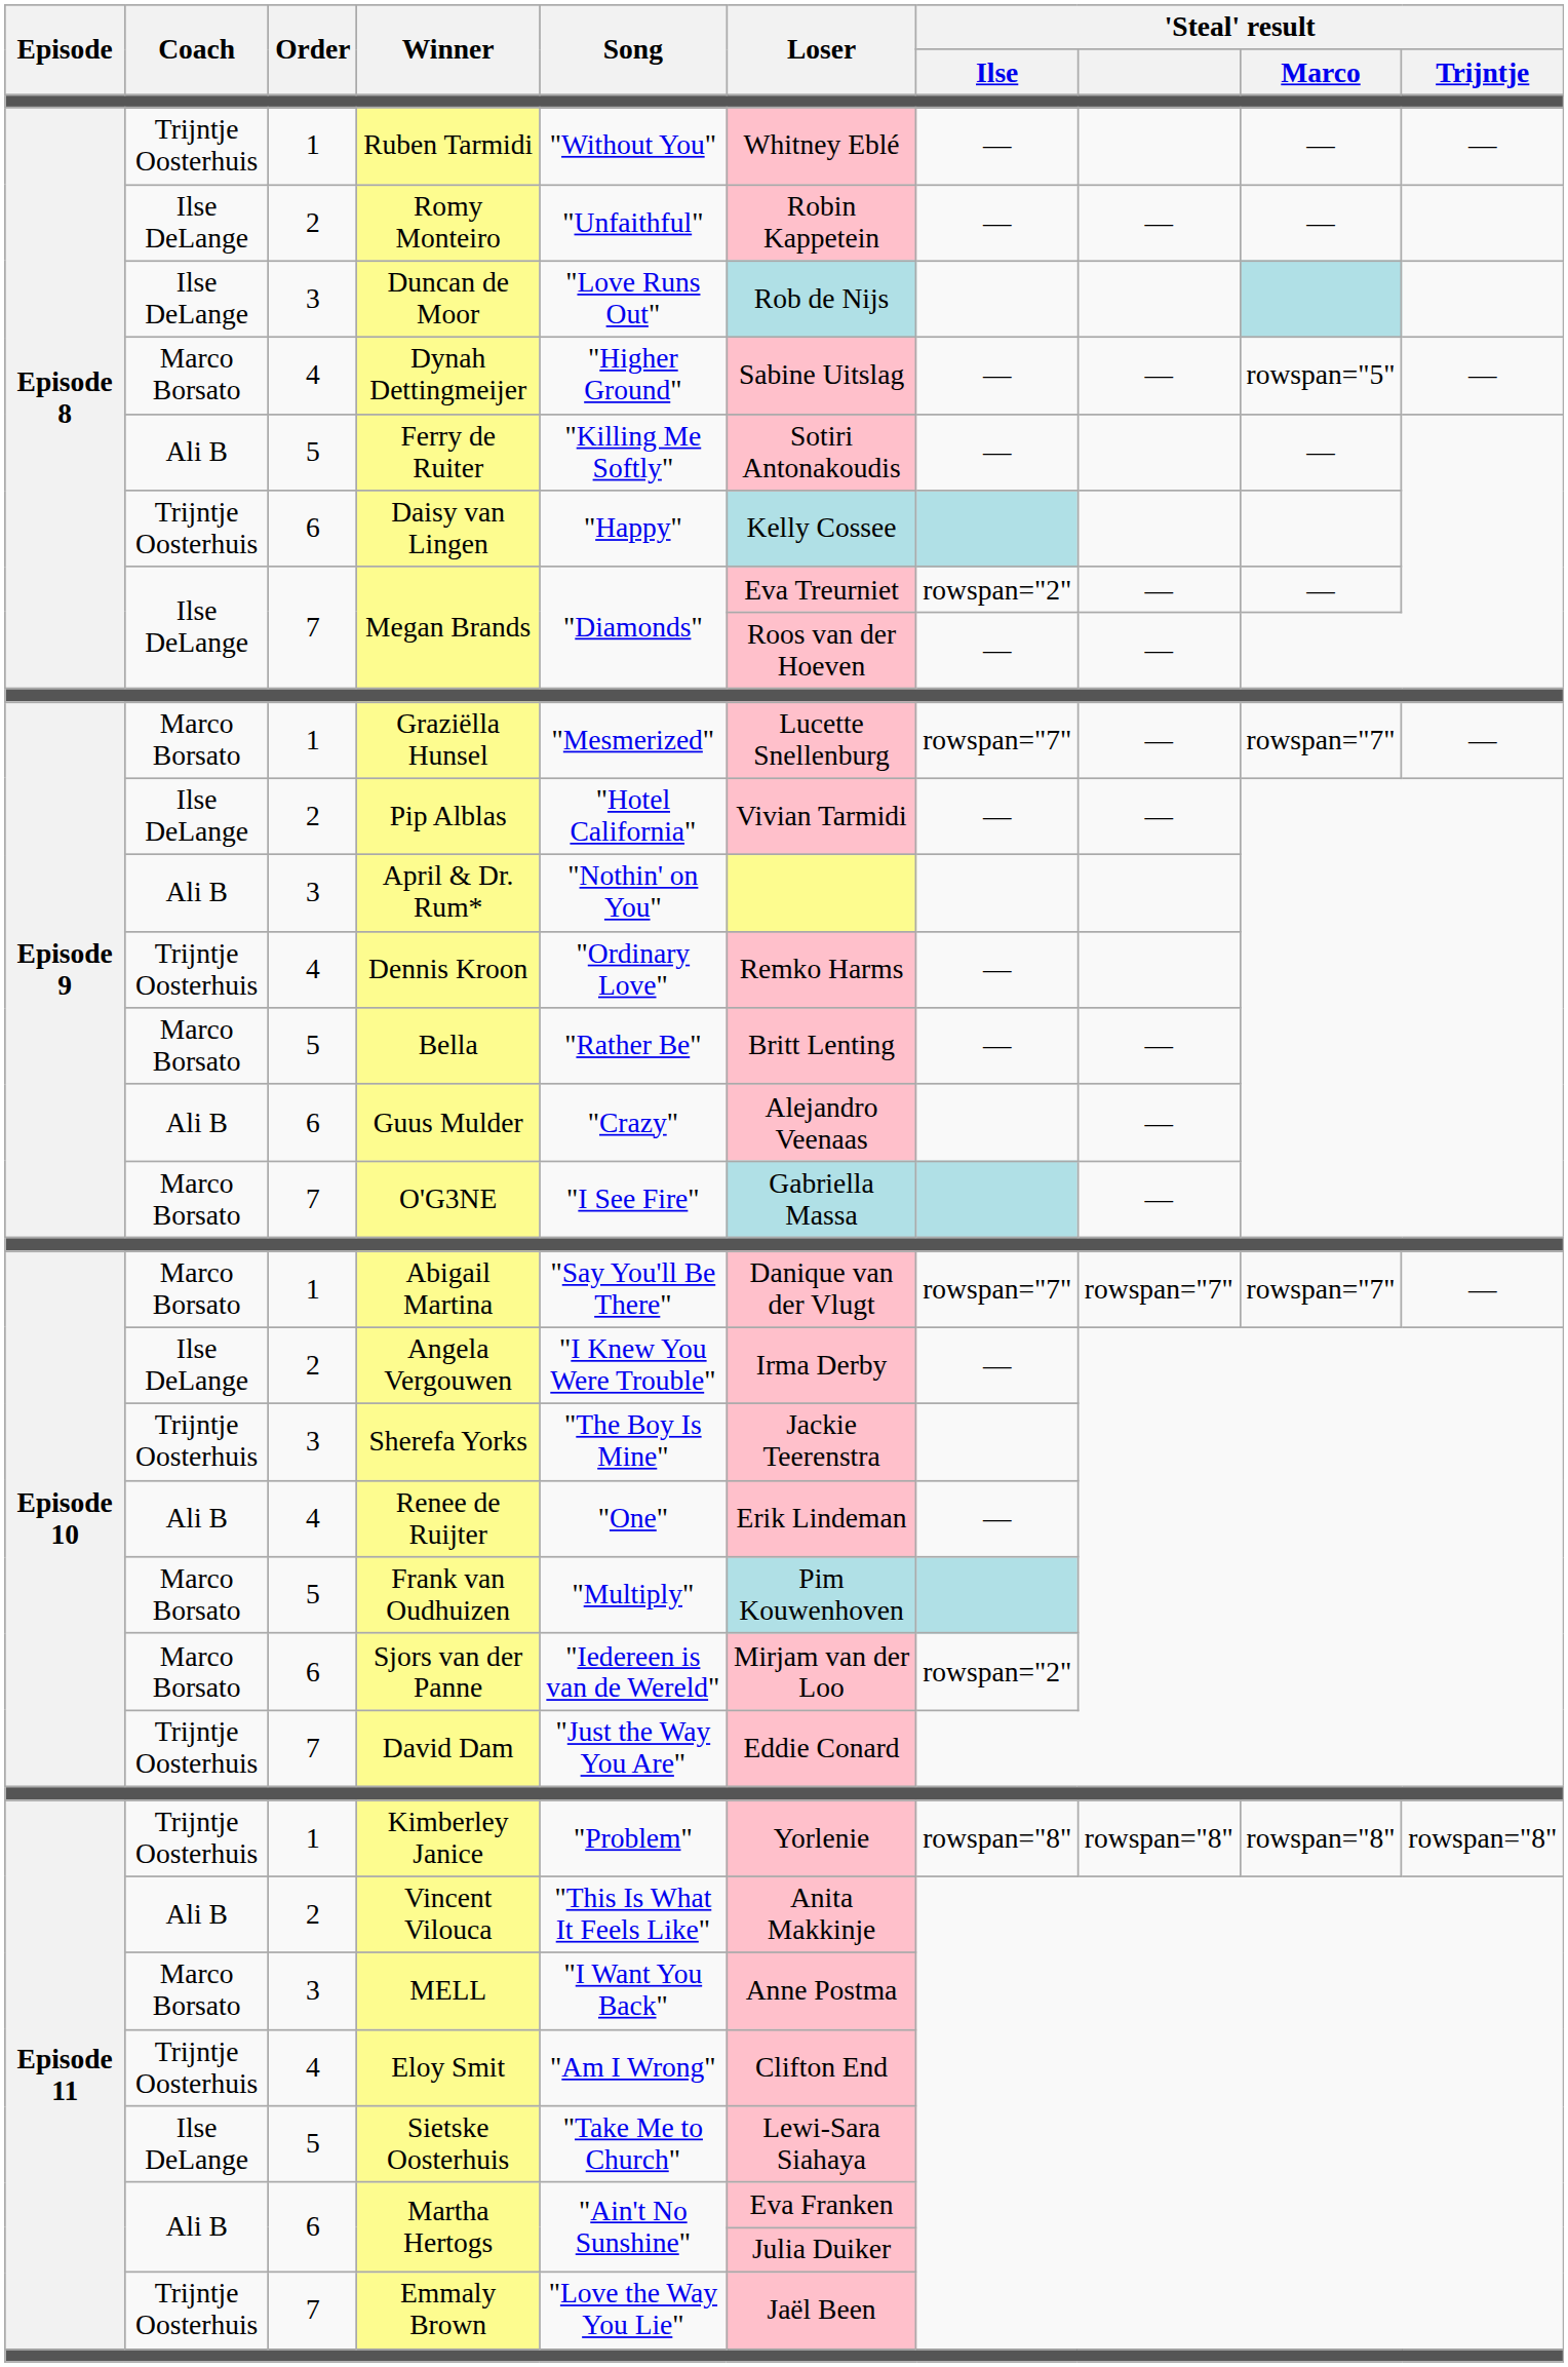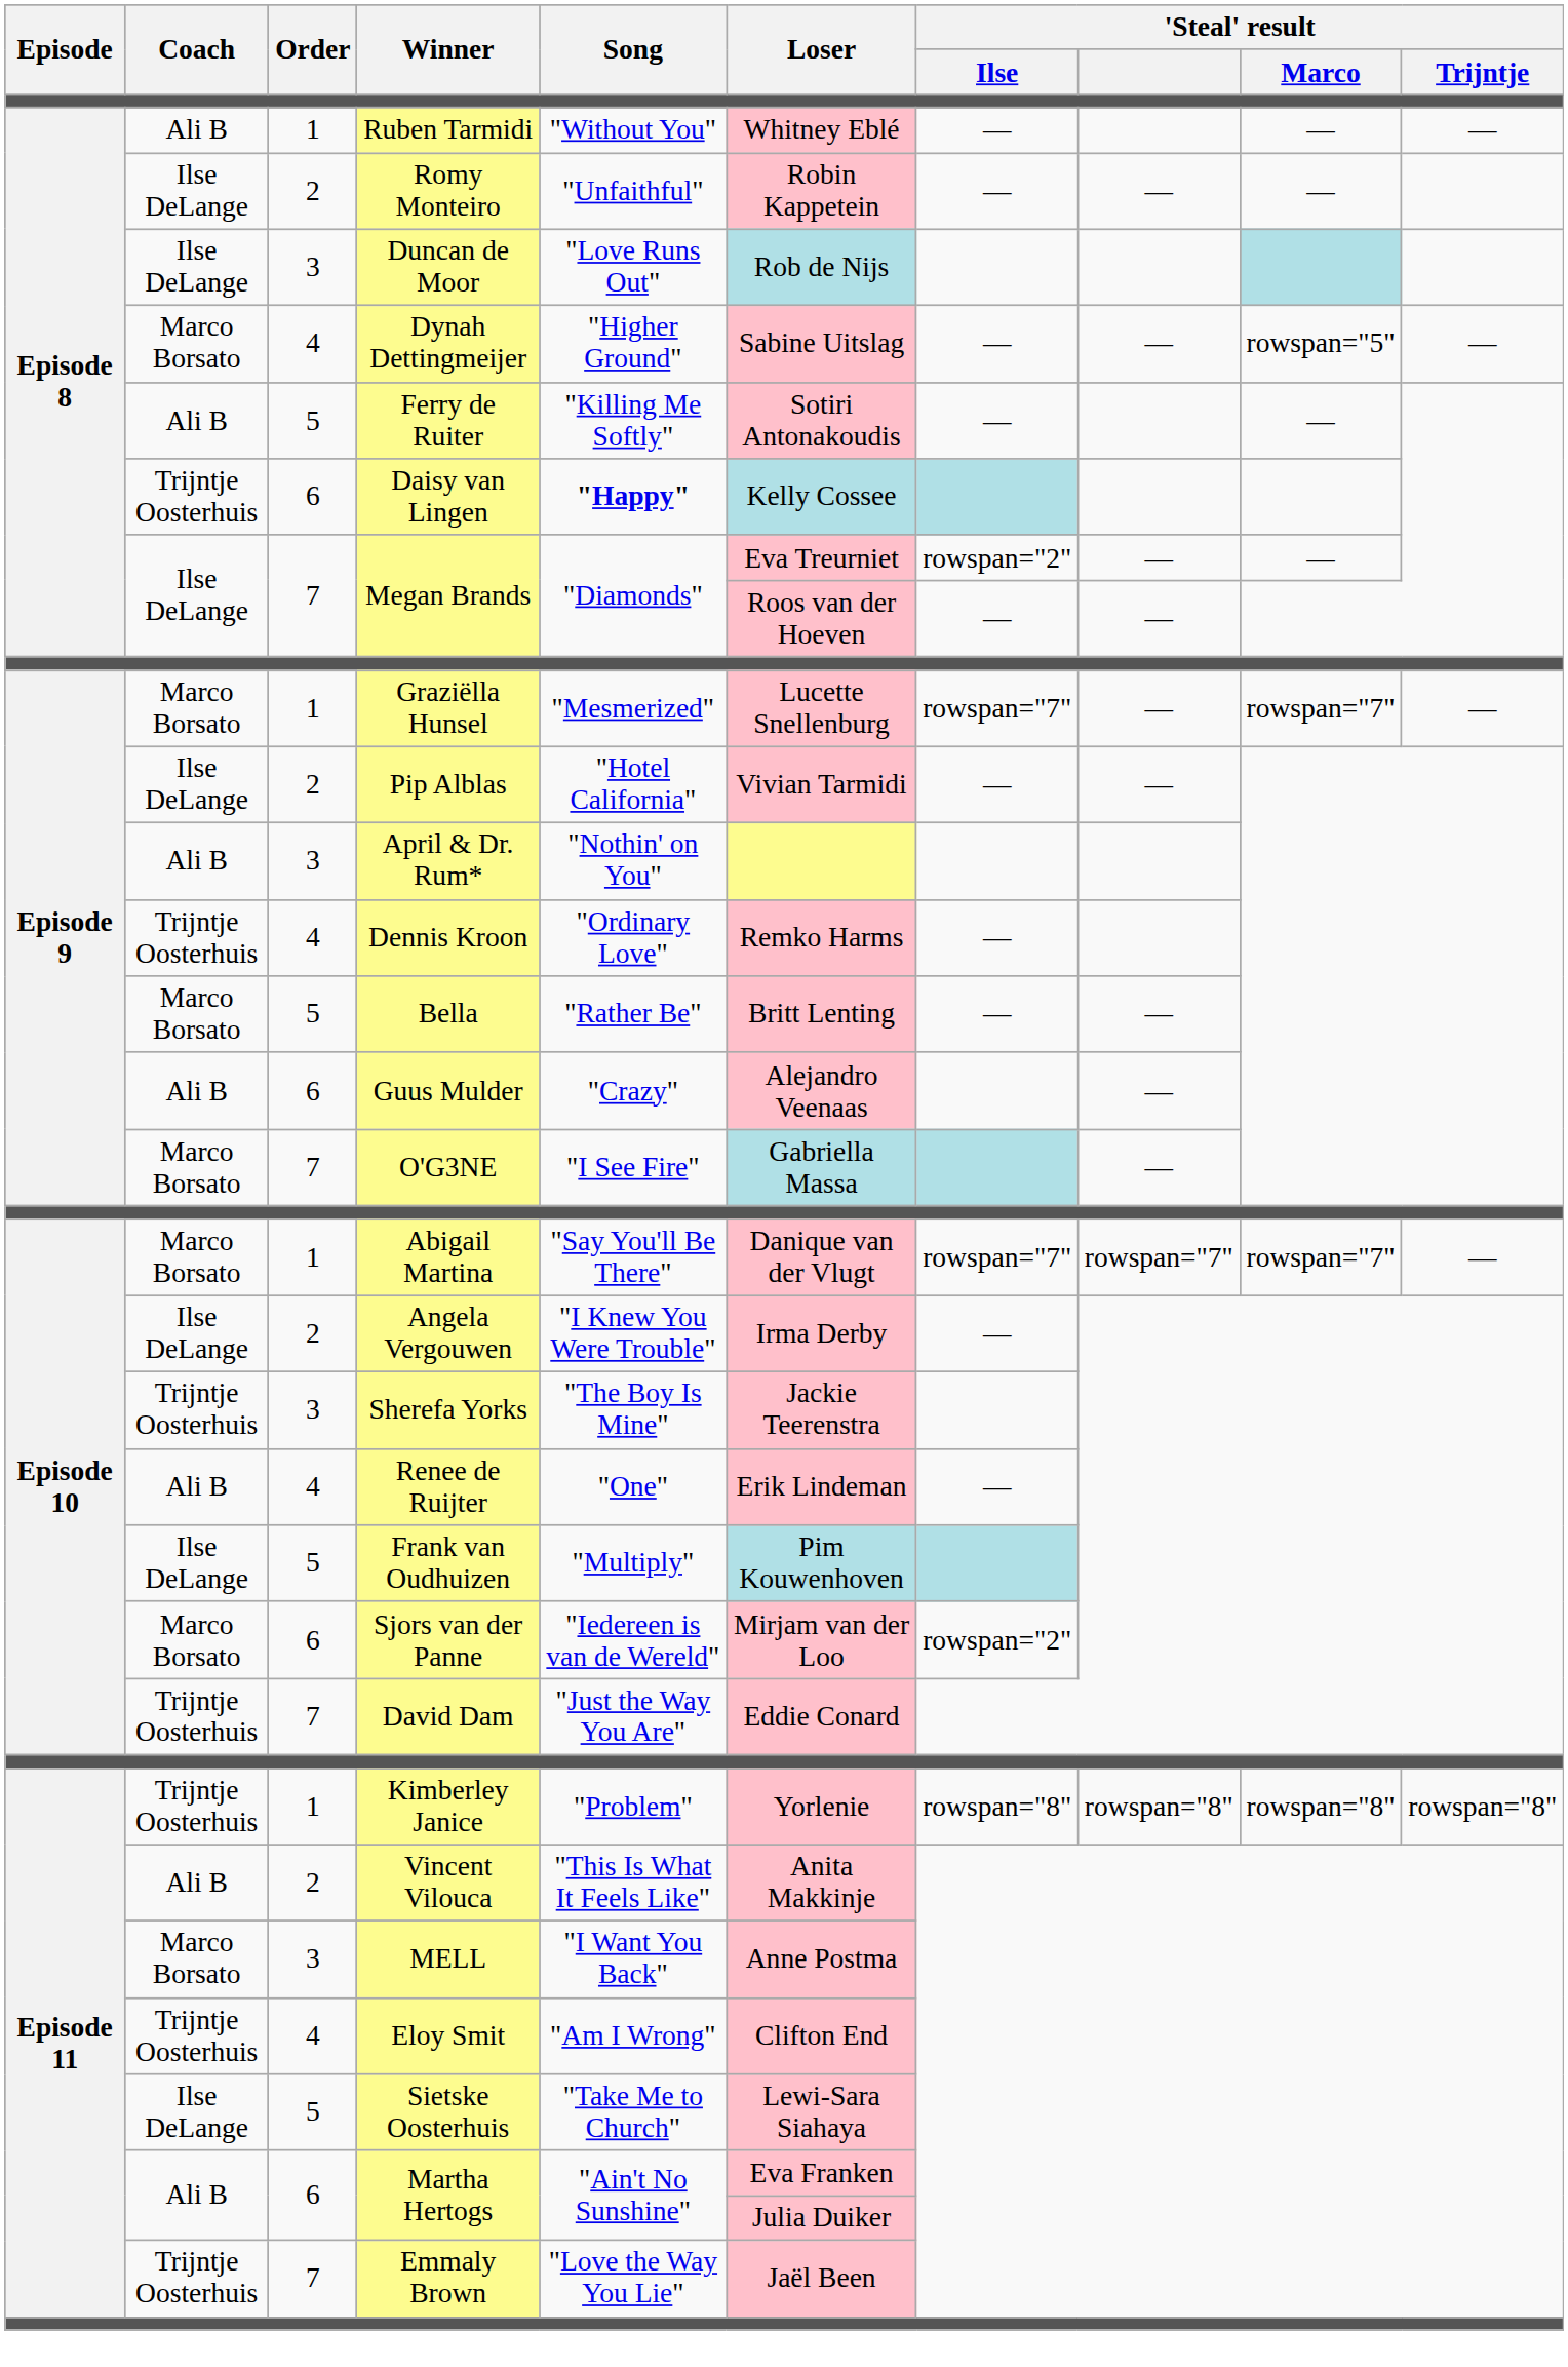Ruben Tarmidi | Coach: Trijntje Oosterhuis -> Ali B
Daisy van Lingen | Song: normal -> bold
Frank van Oudhuizen | Coach: Marco Borsato -> Ilse DeLange
